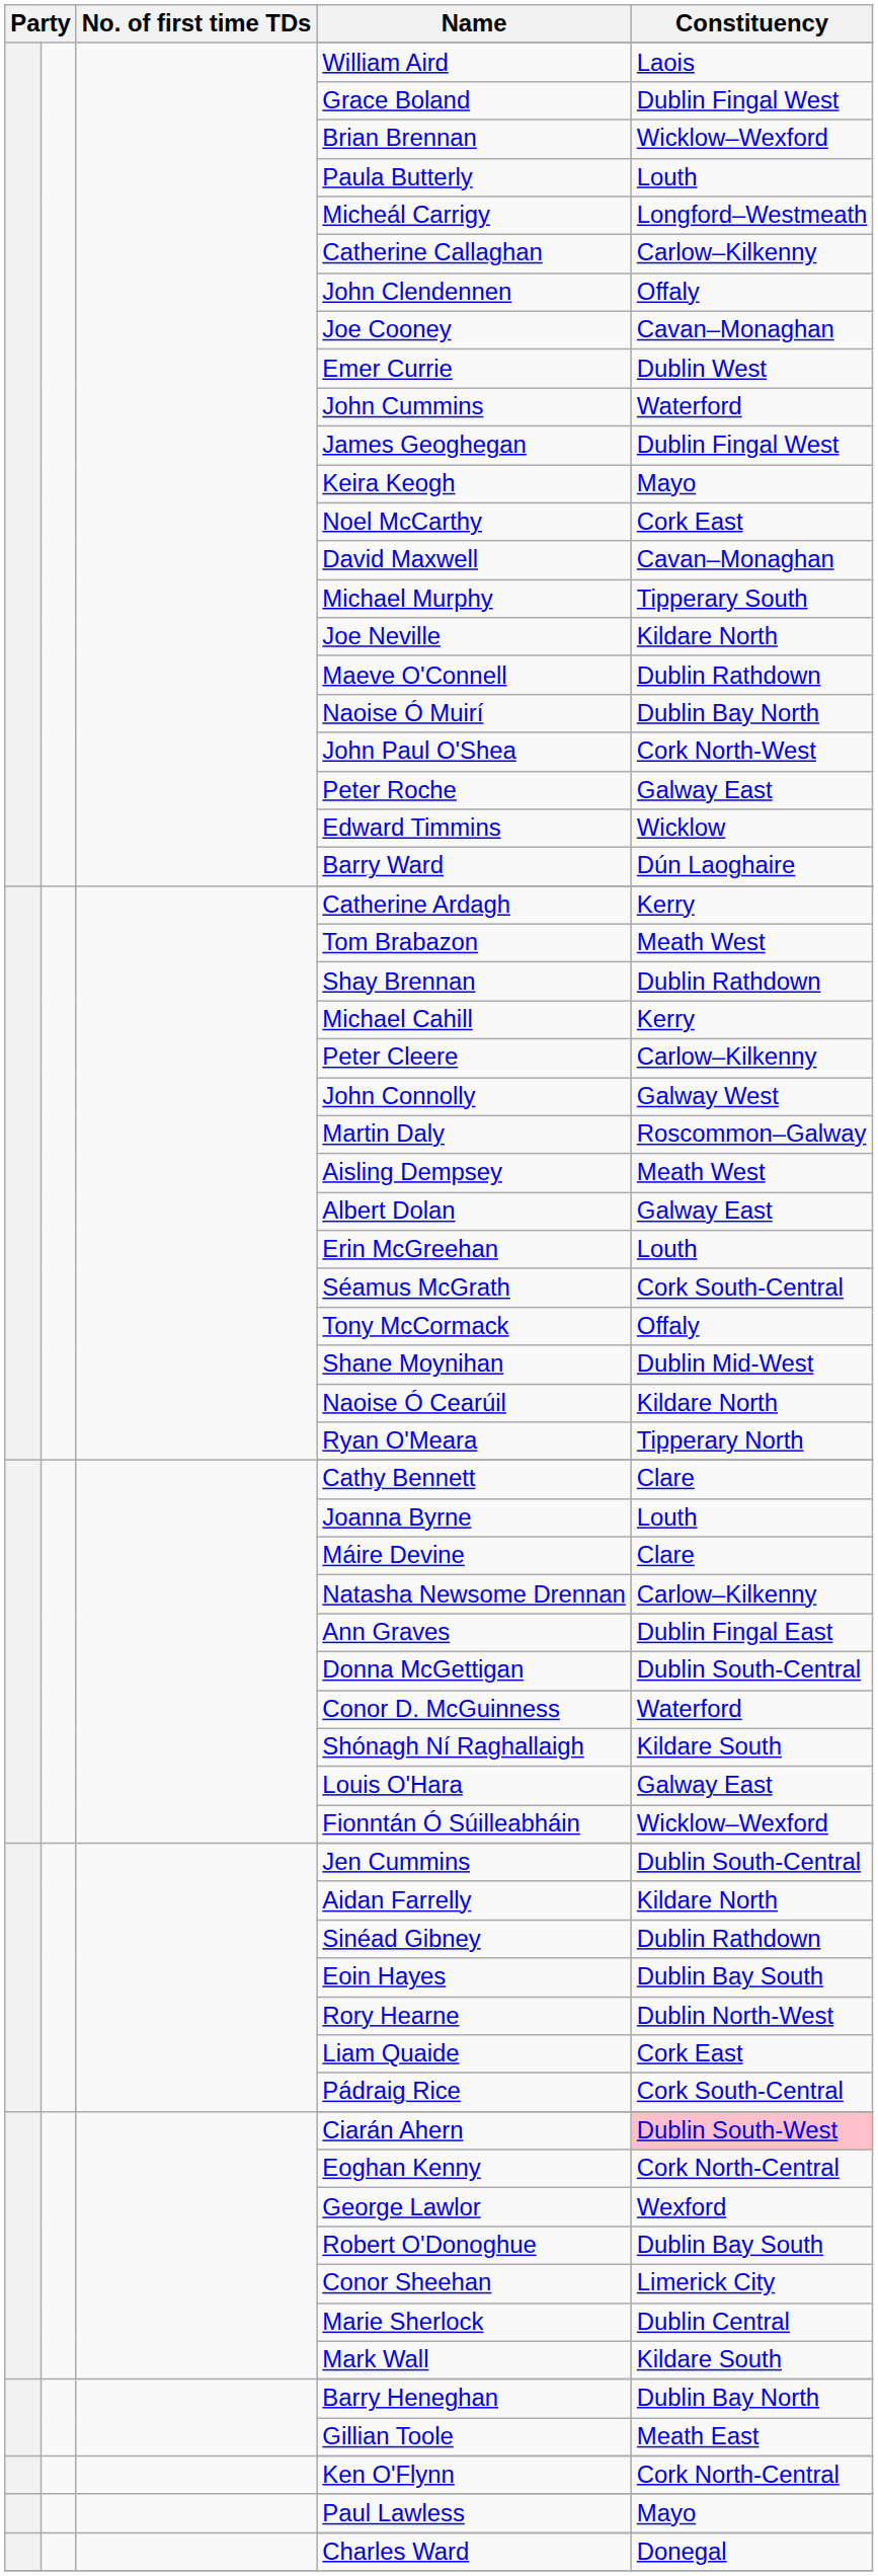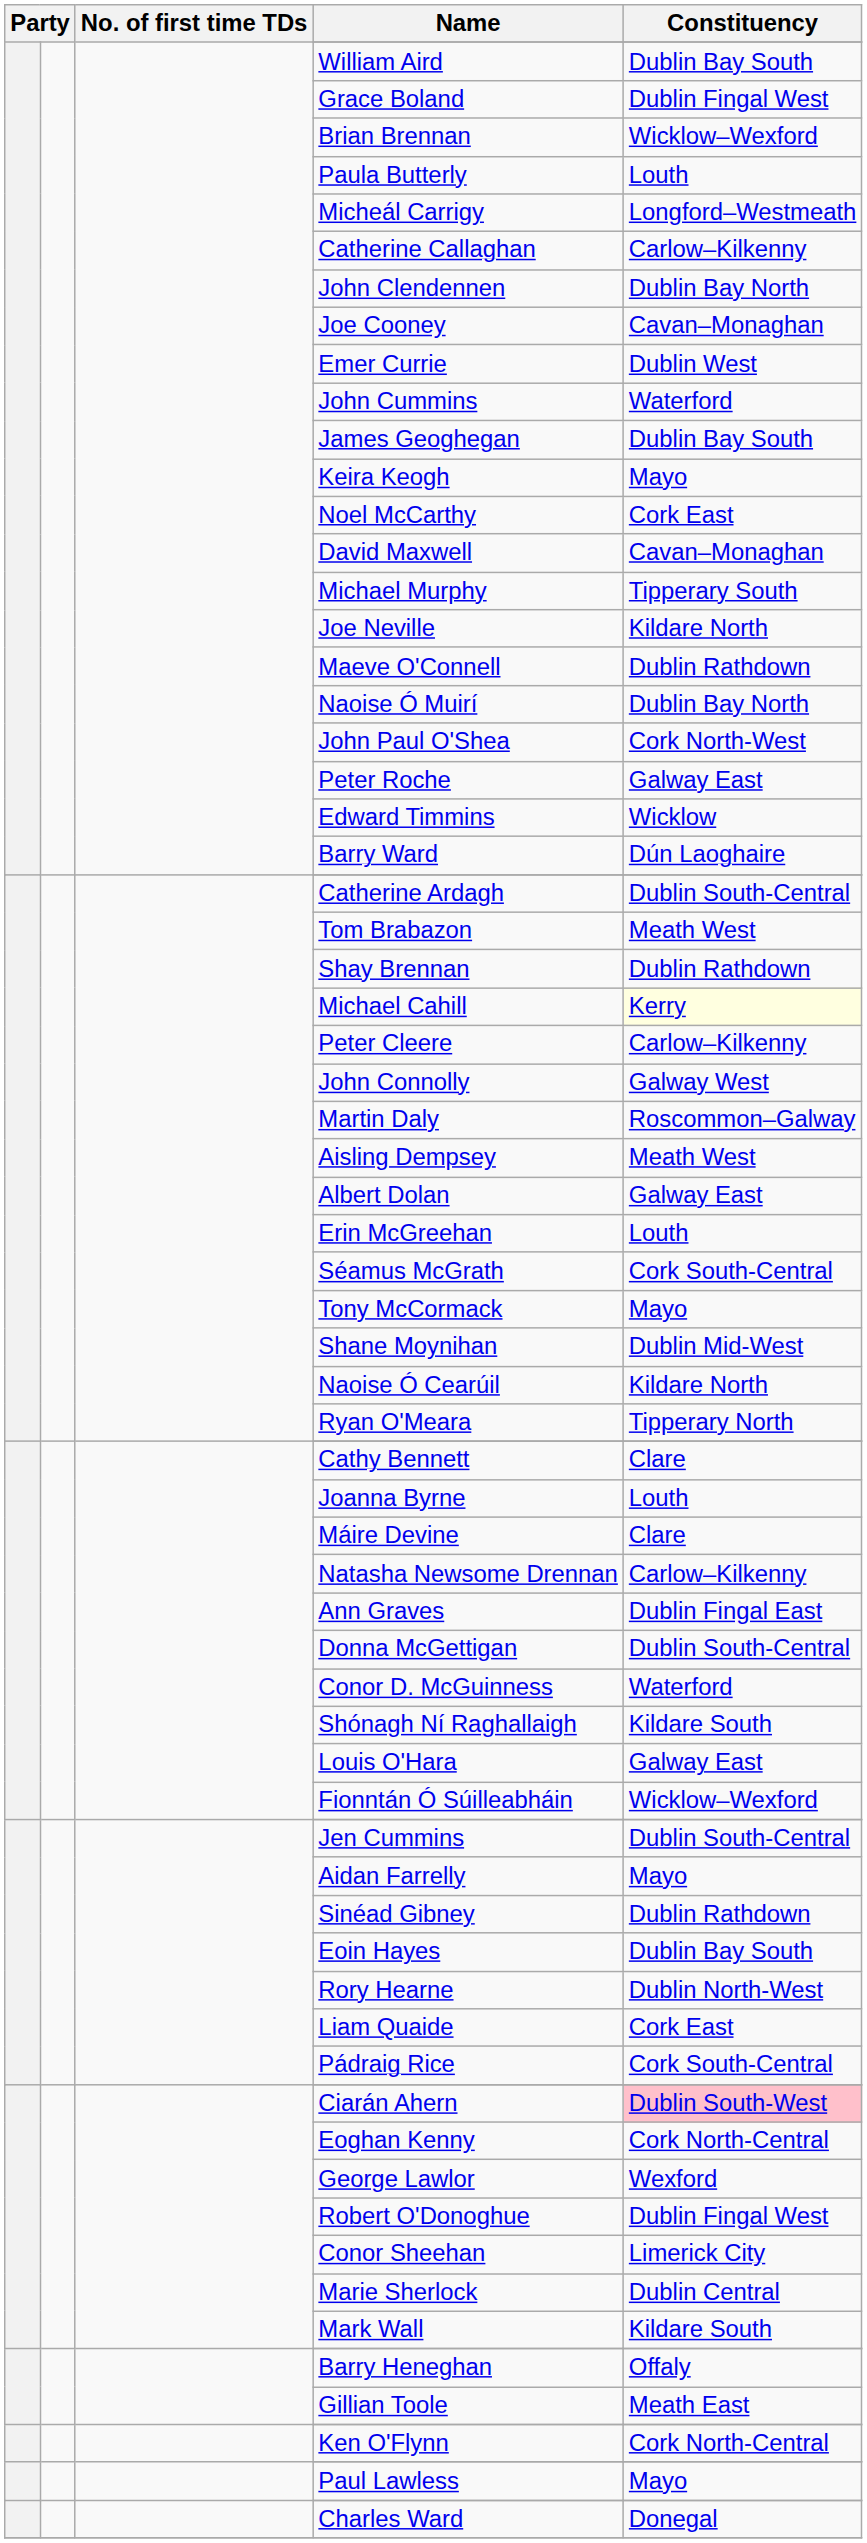William Aird | Constituency: Laois -> Dublin Bay South
John Clendennen | Constituency: Offaly -> Dublin Bay North
James Geoghegan | Constituency: Dublin Fingal West -> Dublin Bay South
Catherine Ardagh | Constituency: Kerry -> Dublin South-Central
Michael Cahill | Constituency: no background -> lightyellow background
Tony McCormack | Constituency: Offaly -> Mayo
Aidan Farrelly | Constituency: Kildare North -> Mayo
Robert O'Donoghue | Constituency: Dublin Bay South -> Dublin Fingal West
Barry Heneghan | Constituency: Dublin Bay North -> Offaly
